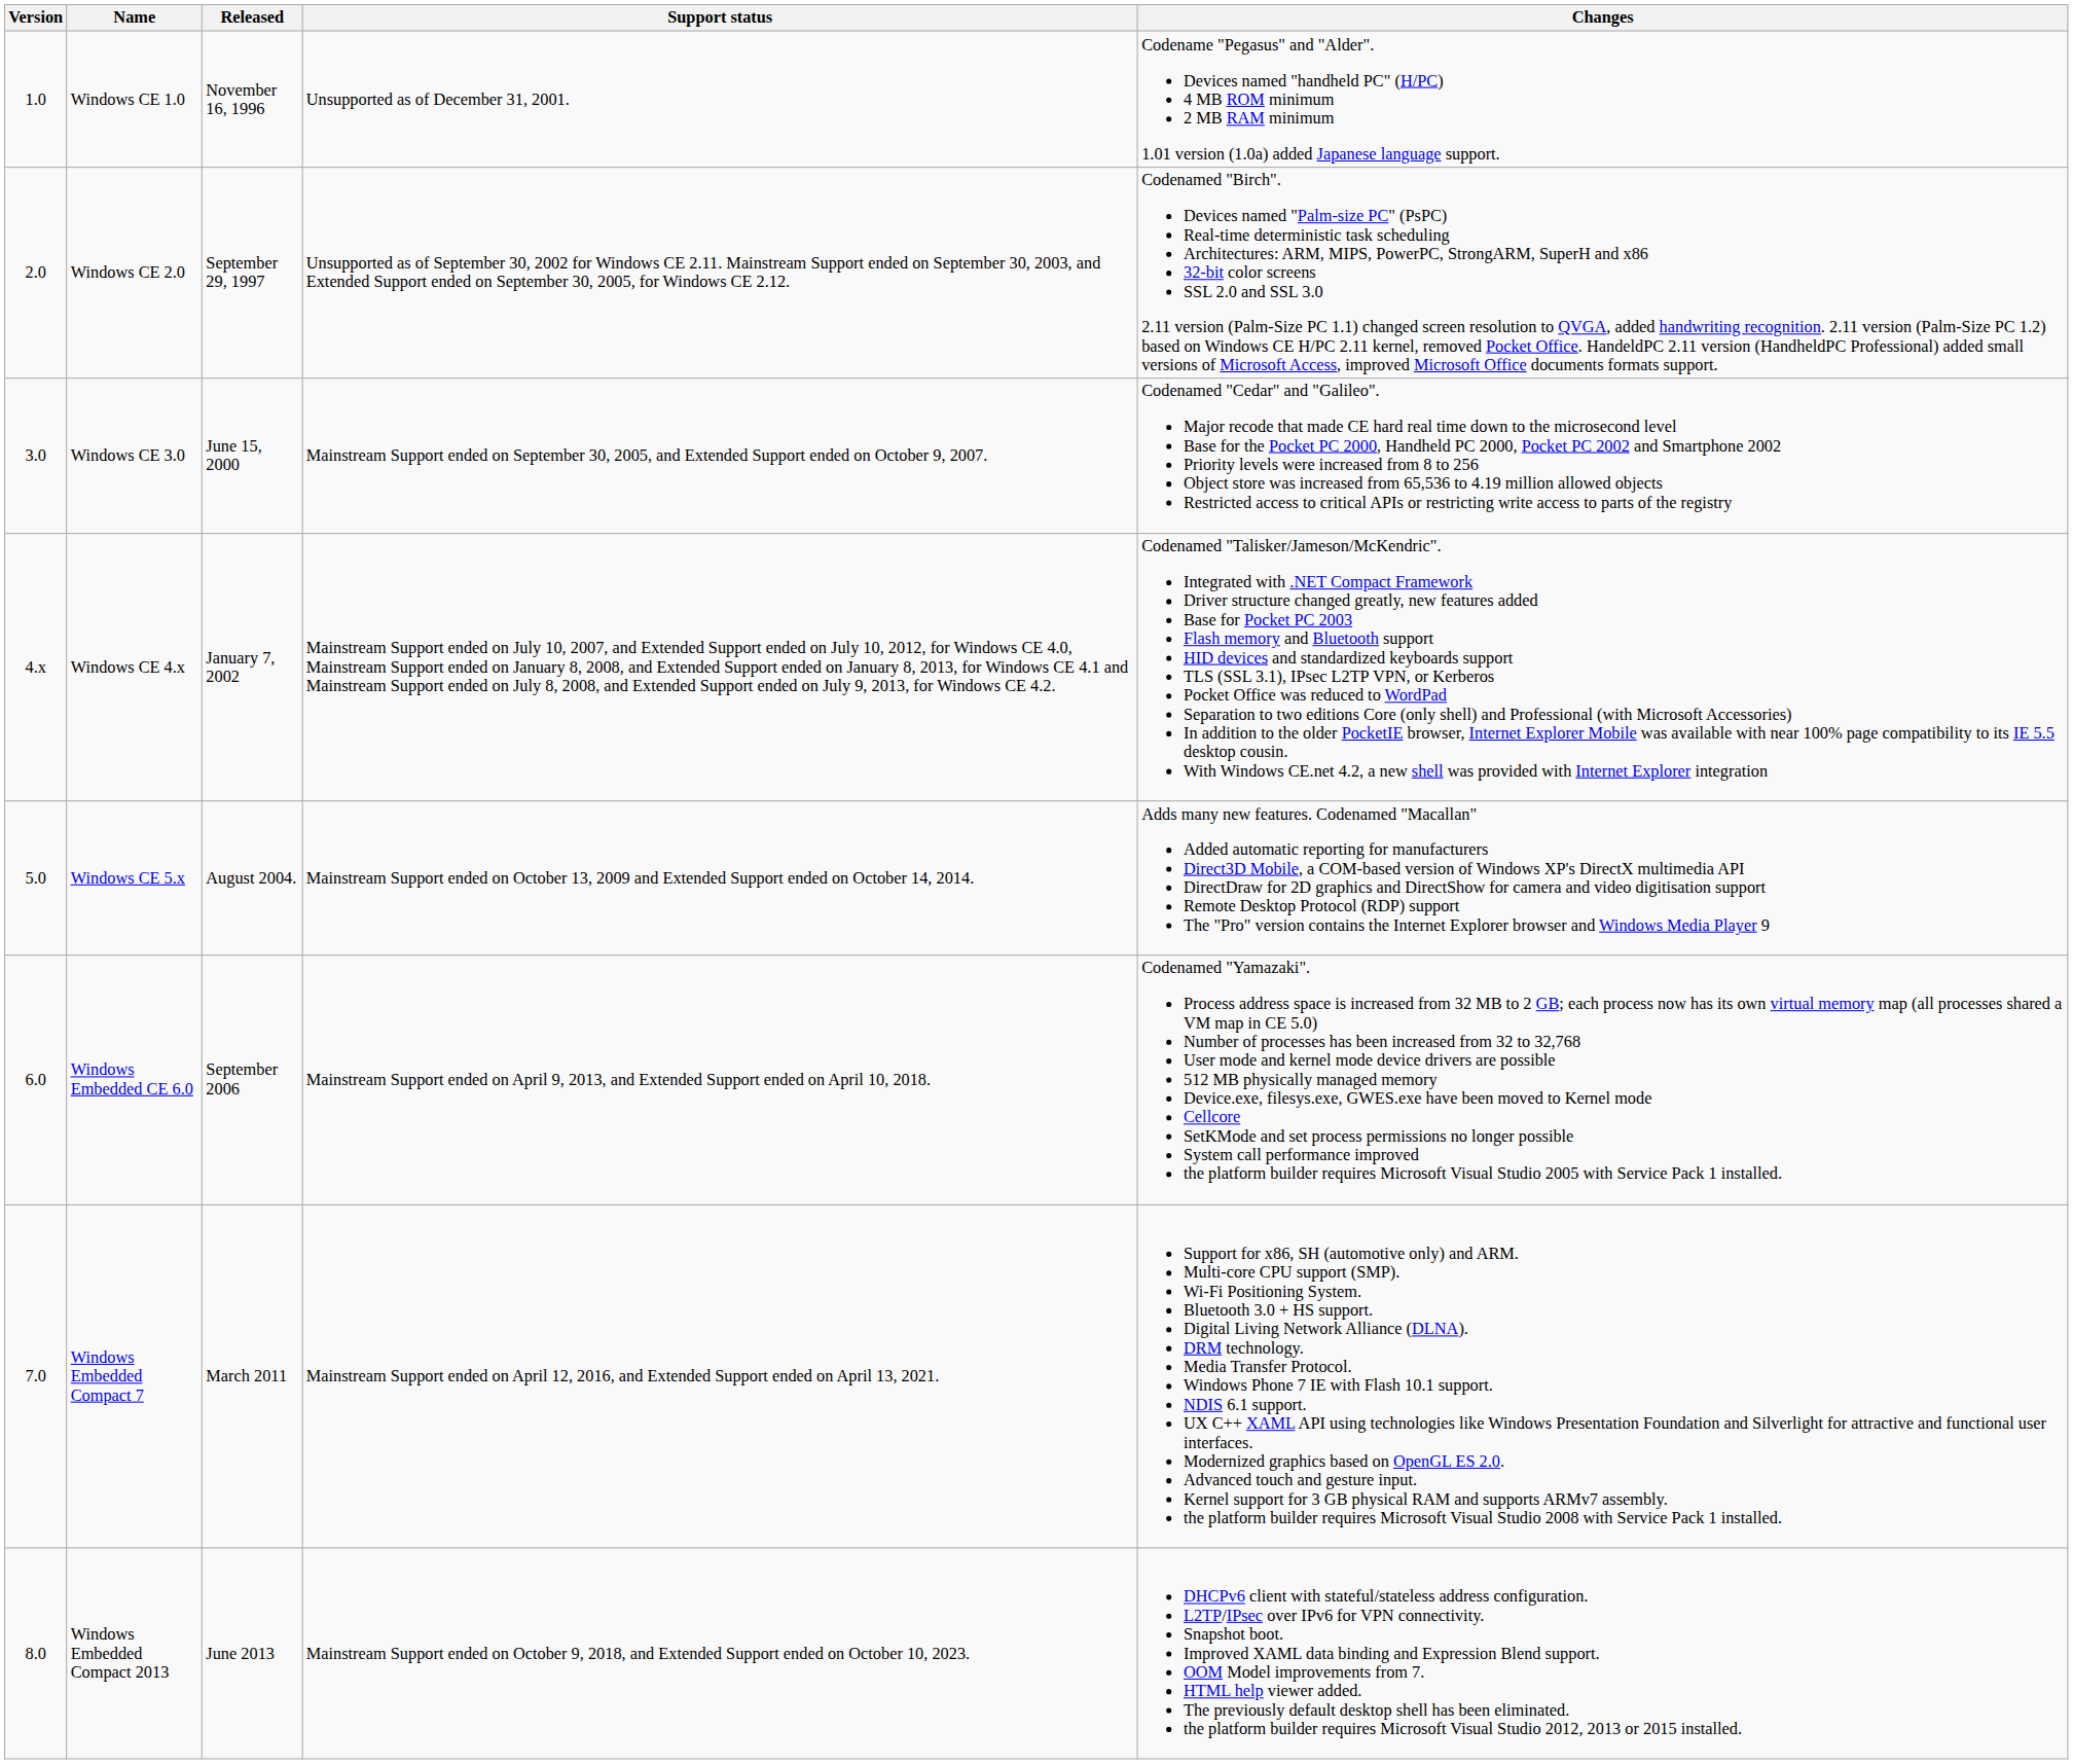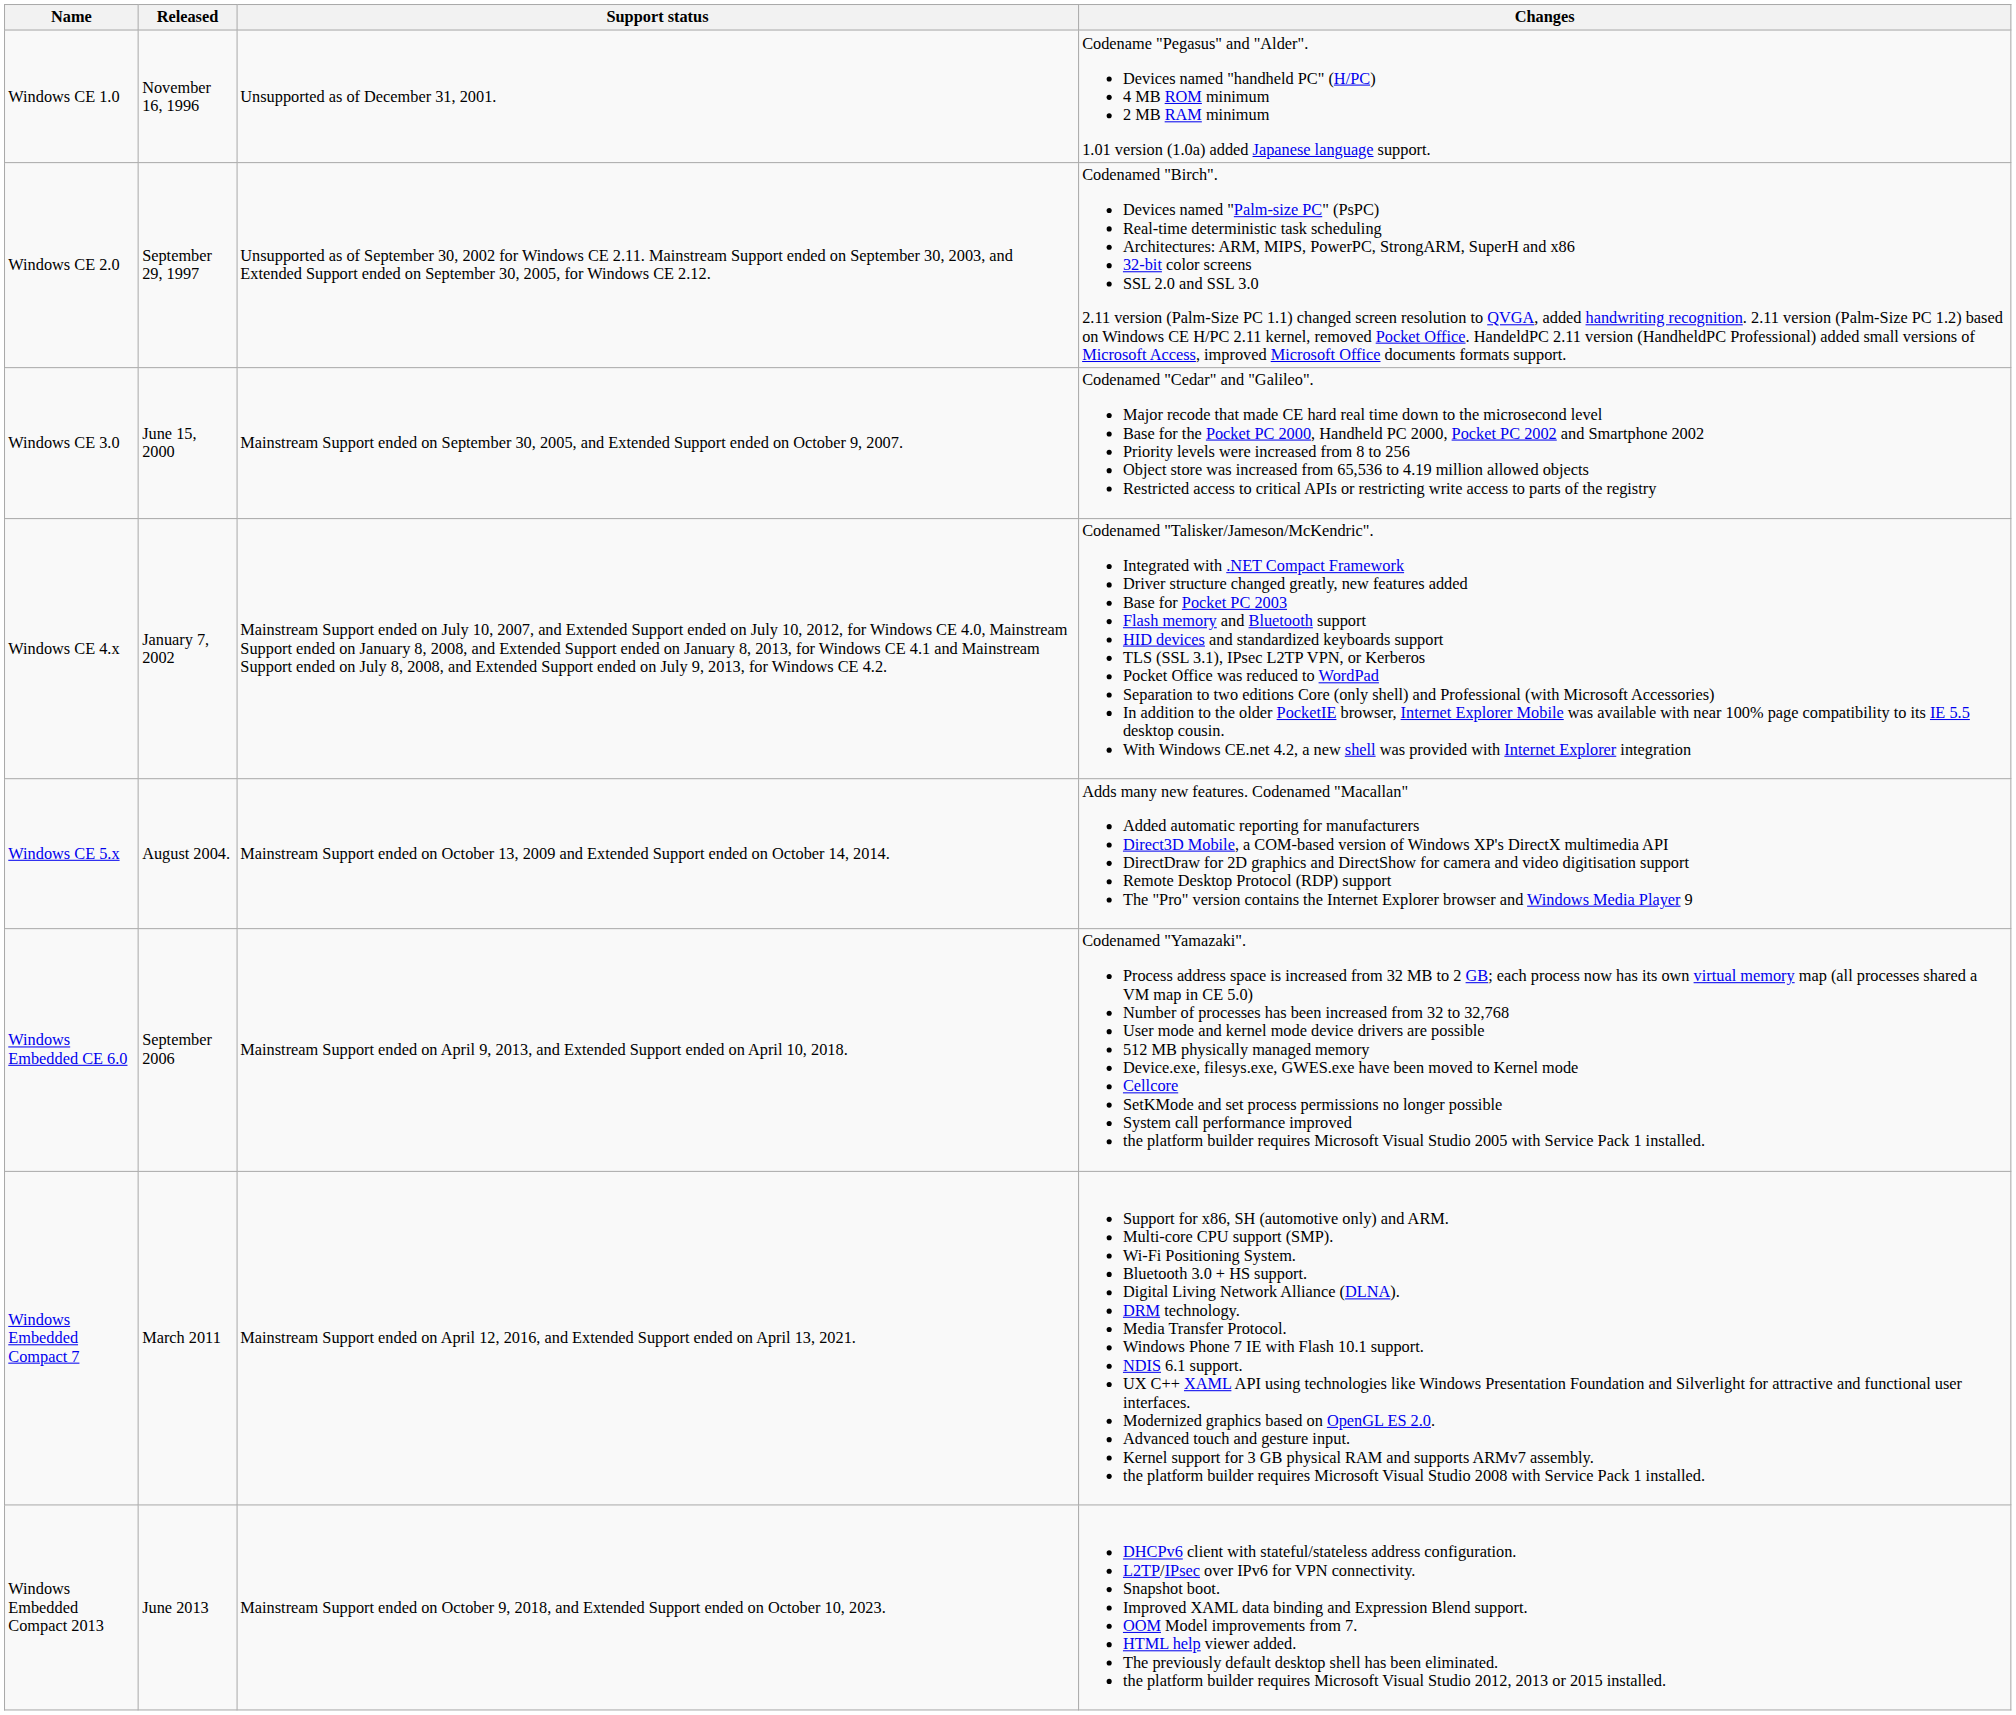- column: Version | 1.0 | 2.0 | 3.0 | 4.x | 5.0 | 6.0 | 7.0 | 8.0
